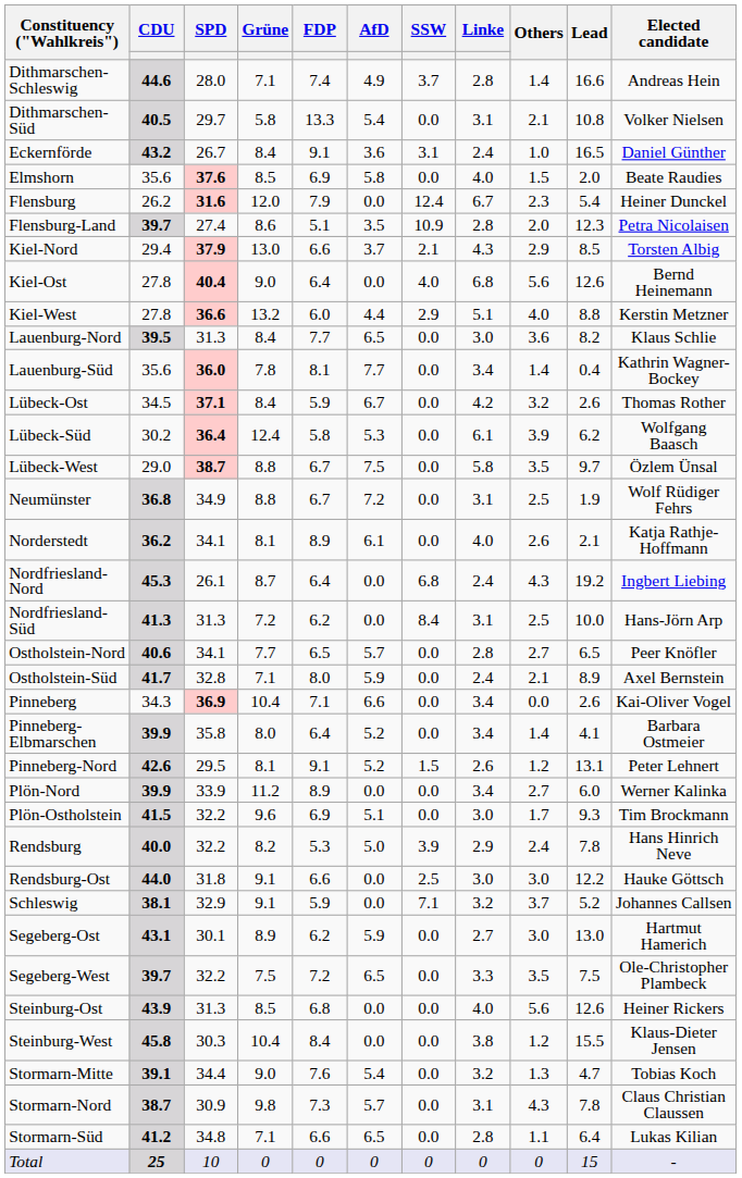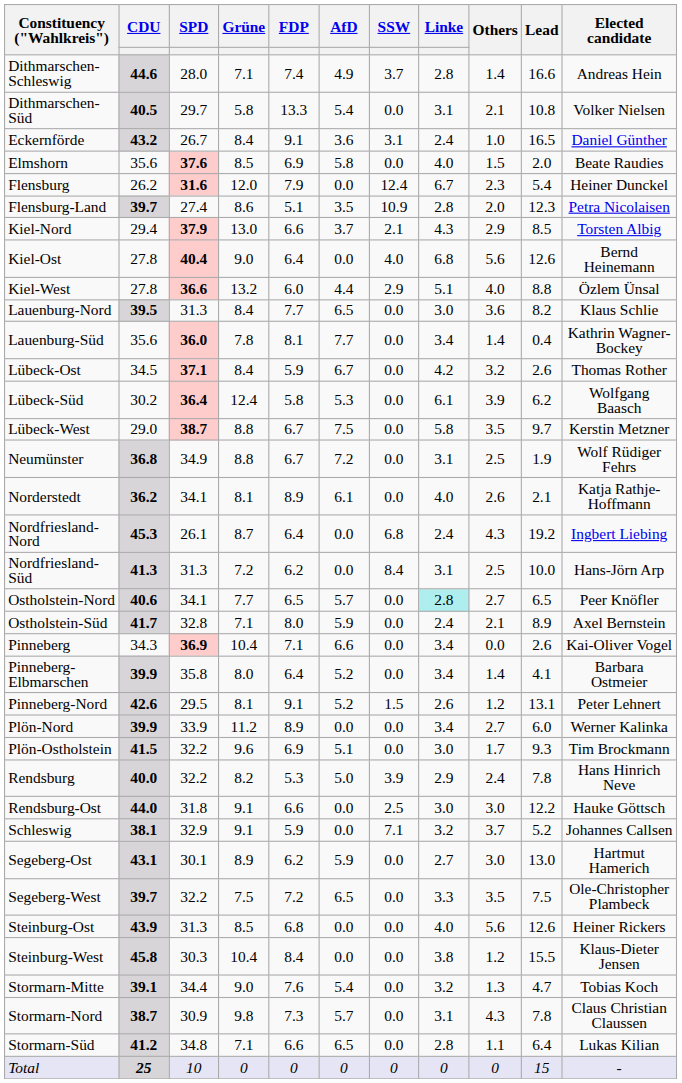Kiel-West | Elected candidate: Kerstin Metzner -> Özlem Ünsal
Lübeck-West | Elected candidate: Özlem Ünsal -> Kerstin Metzner
Ostholstein-Nord | Linke: no background -> paleturquoise background
